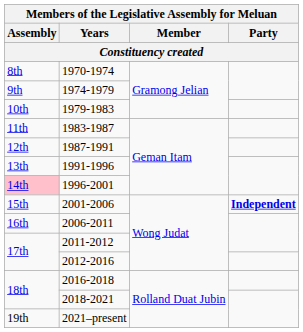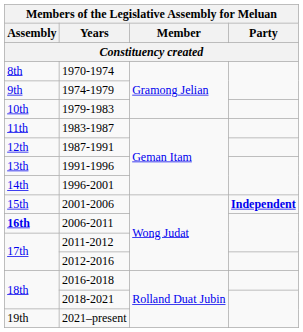1996-2001 | Assembly: pink background -> no background
2006-2011 | Assembly: normal -> bold
